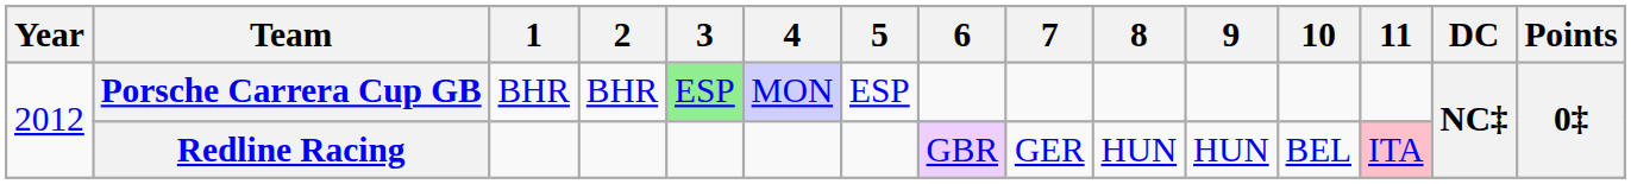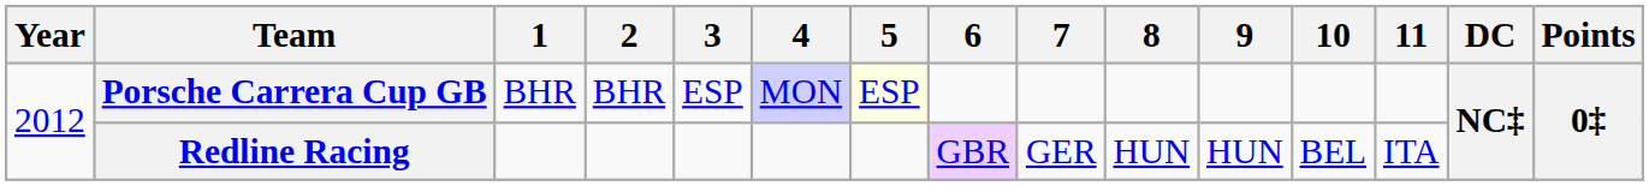Porsche Carrera Cup GB | 3: lightgreen background -> no background
Porsche Carrera Cup GB | 5: no background -> lightyellow background
Redline Racing | 11: pink background -> no background
